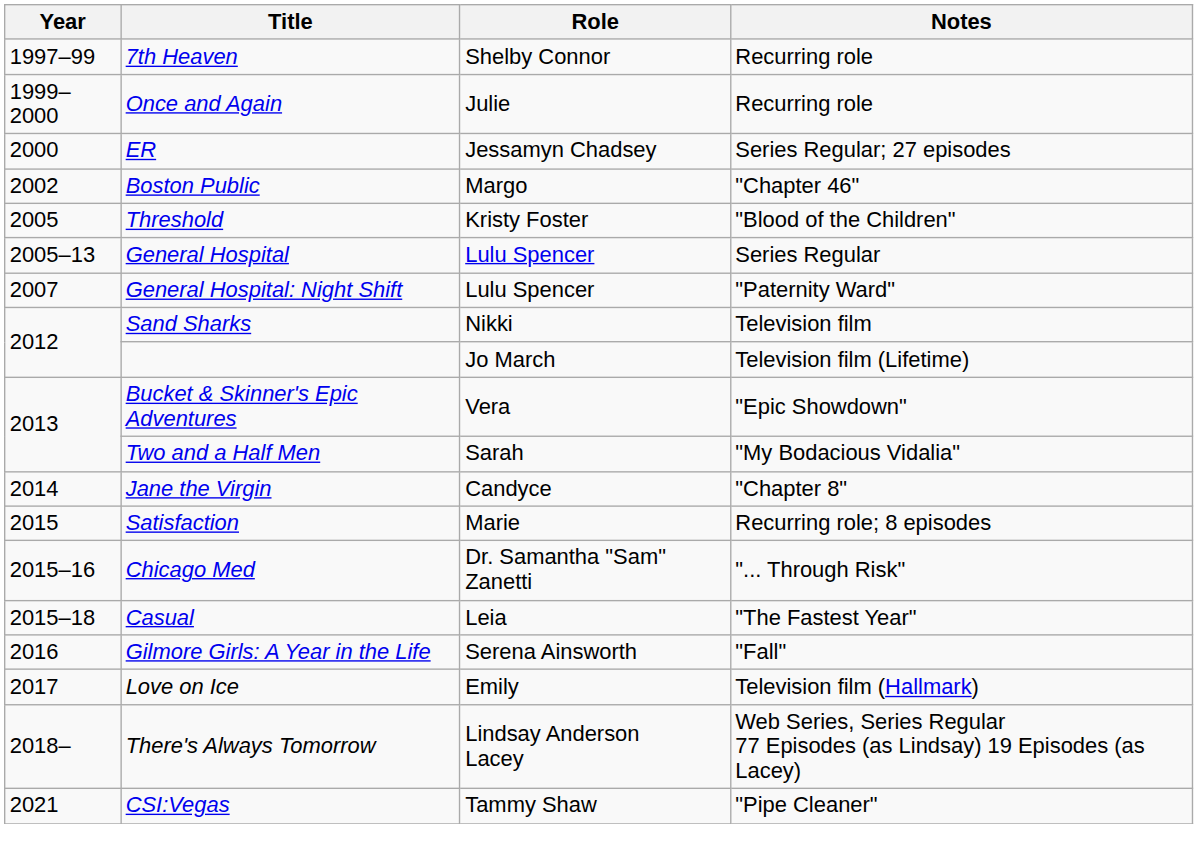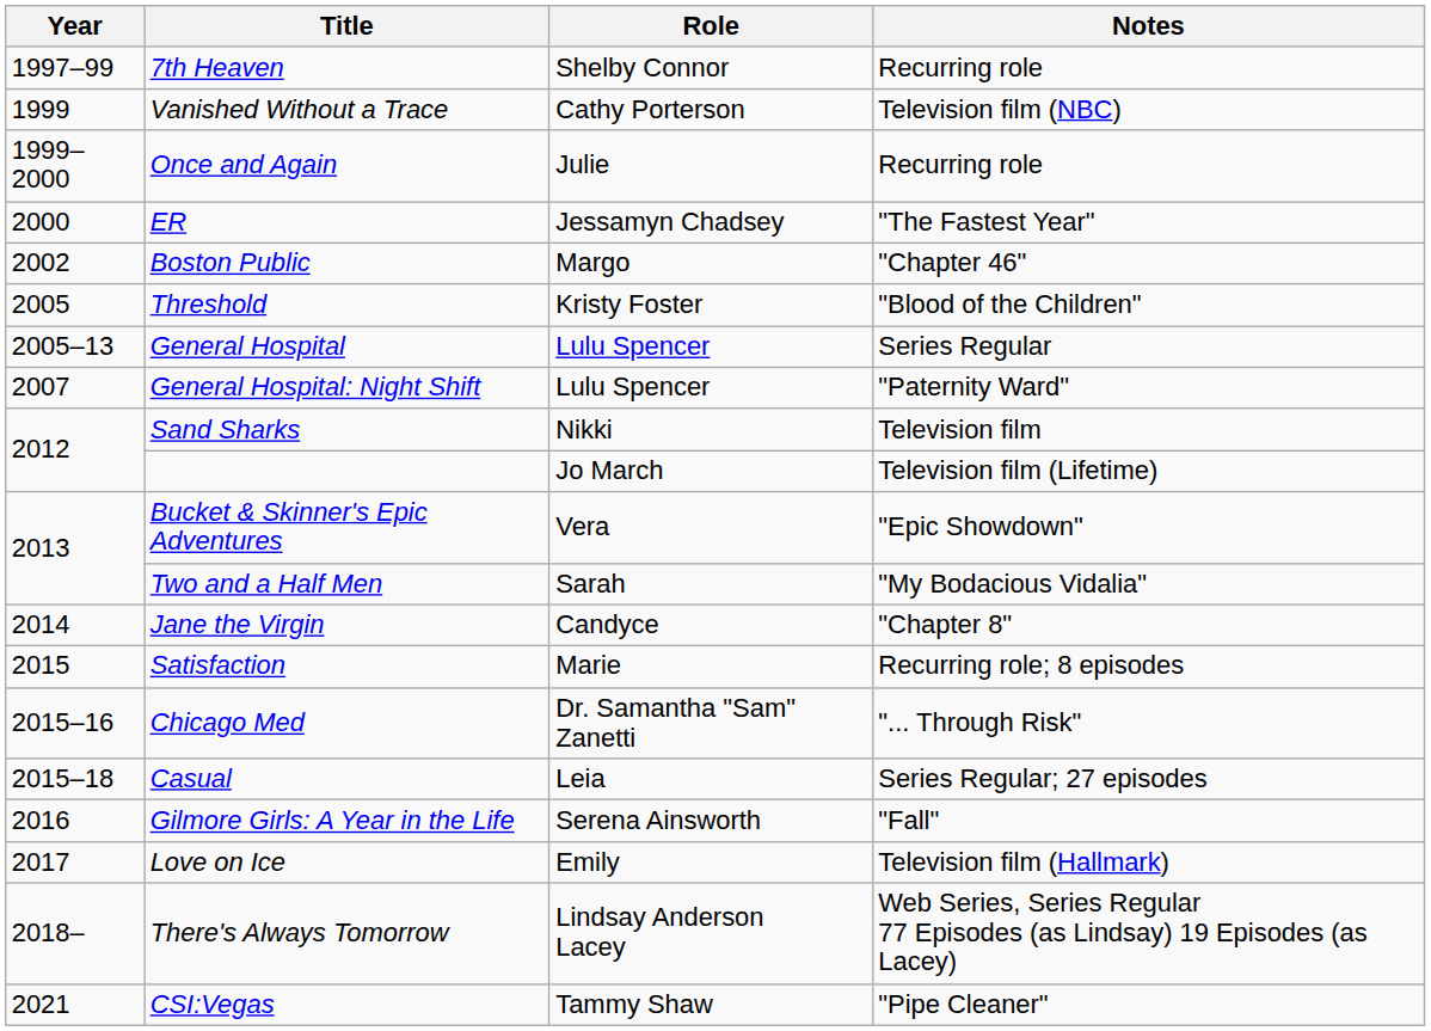+ row: 1999 | Vanished Without a Trace | Cathy Porterson | Television film (NBC)
ER | Notes: Series Regular; 27 episodes -> "The Fastest Year"
Casual | Notes: "The Fastest Year" -> Series Regular; 27 episodes
